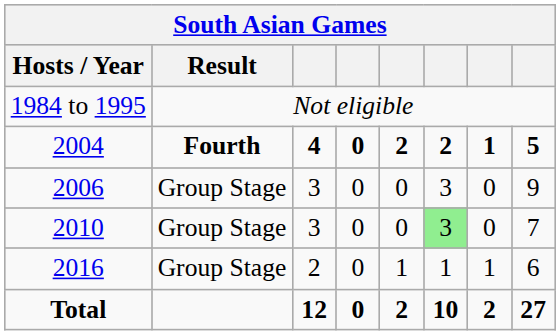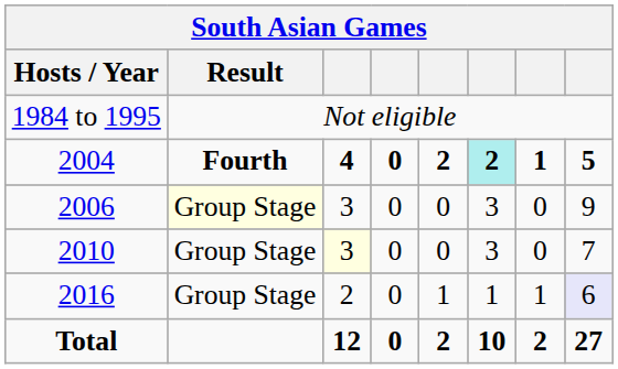2004 | column 6: no background -> paleturquoise background
2006 | Result: no background -> lightyellow background
2010 | column 3: no background -> lightyellow background
2010 | column 6: lightgreen background -> no background
2016 | column 8: no background -> lavender background
